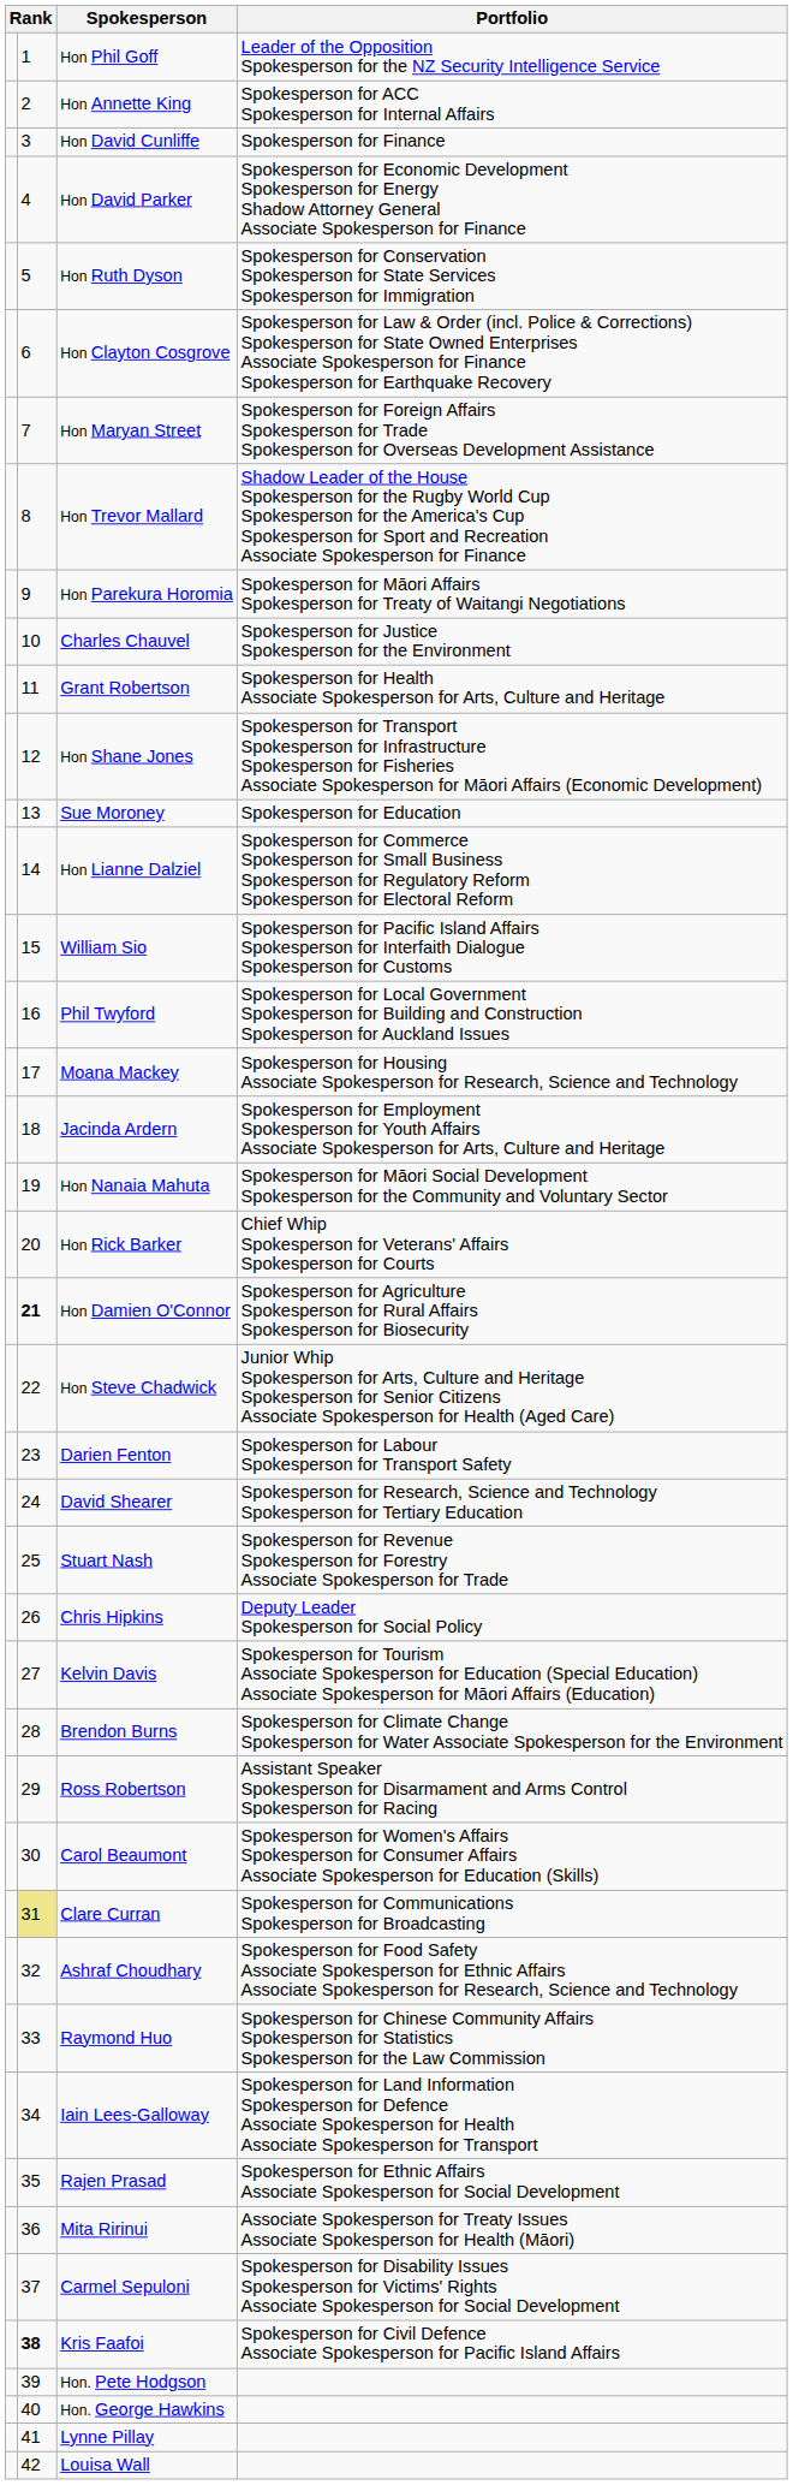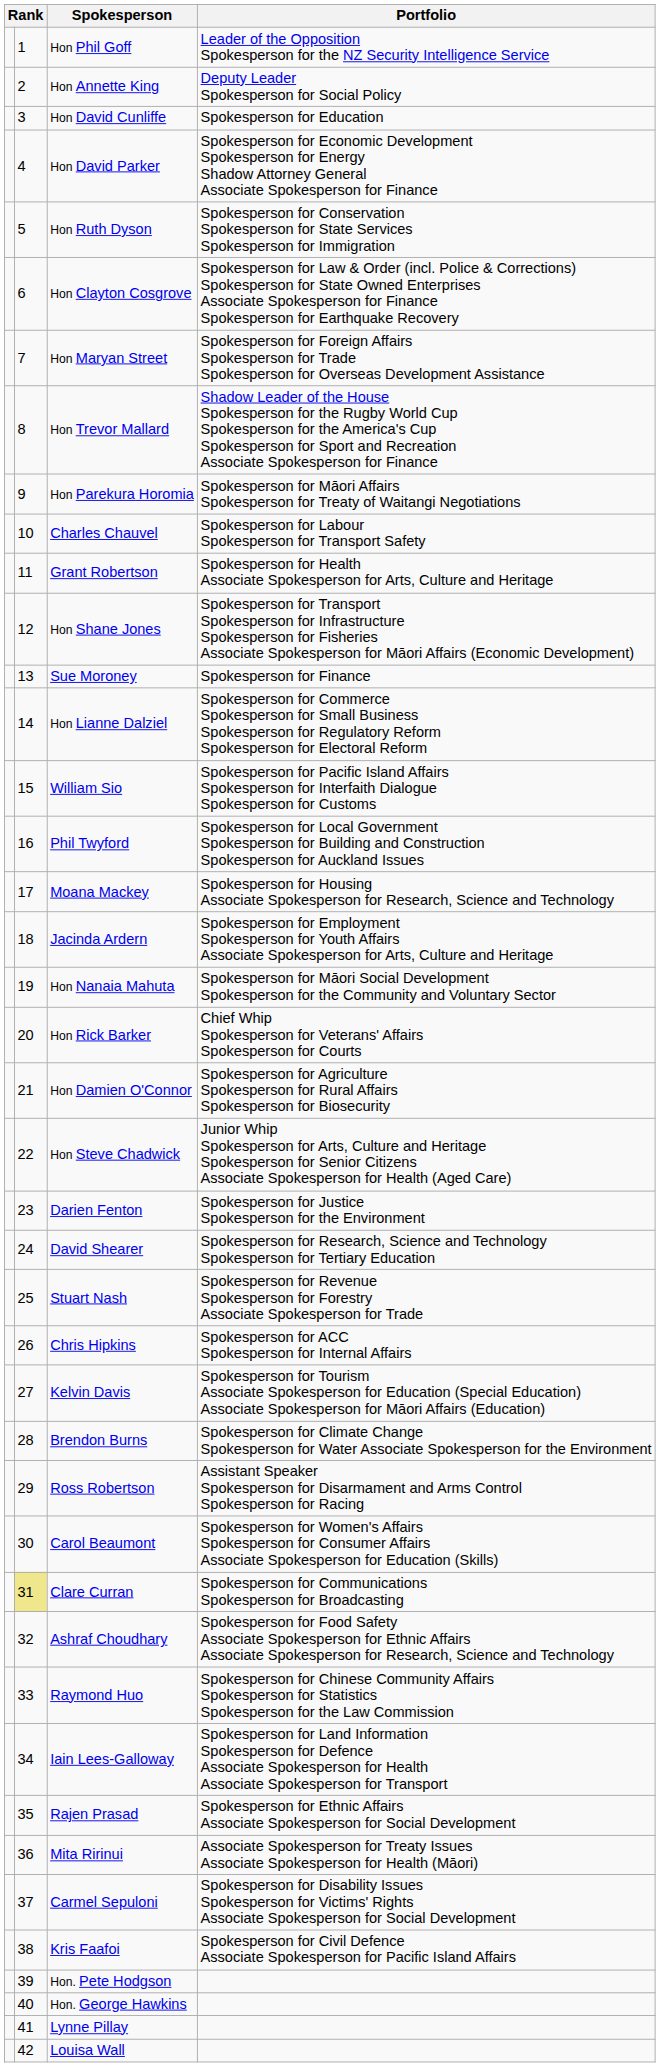Hon Annette King | Portfolio: Spokesperson for ACC Spokesperson for Internal Affairs -> Deputy Leader Spokesperson for Social Policy
Hon David Cunliffe | Portfolio: Spokesperson for Finance -> Spokesperson for Education
Charles Chauvel | Portfolio: Spokesperson for Justice Spokesperson for the Environment -> Spokesperson for Labour Spokesperson for Transport Safety
Sue Moroney | Portfolio: Spokesperson for Education -> Spokesperson for Finance
Hon Damien O'Connor | column 2: bold -> normal
Darien Fenton | Portfolio: Spokesperson for Labour Spokesperson for Transport Safety -> Spokesperson for Justice Spokesperson for the Environment
Chris Hipkins | Portfolio: Deputy Leader Spokesperson for Social Policy -> Spokesperson for ACC Spokesperson for Internal Affairs
Kris Faafoi | column 2: bold -> normal
